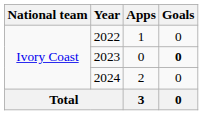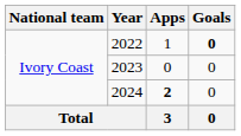2022 | Goals: normal -> bold
2023 | Goals: bold -> normal
2024 | Apps: normal -> bold
